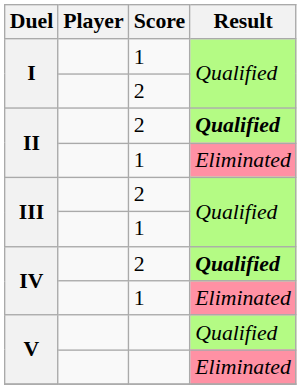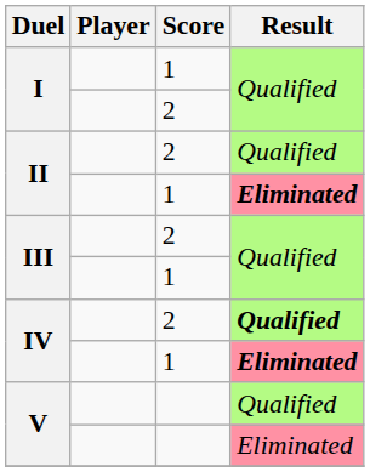II / 2 | Result: bold -> normal
II / 1 | Result: normal -> bold
IV / 1 | Result: normal -> bold
